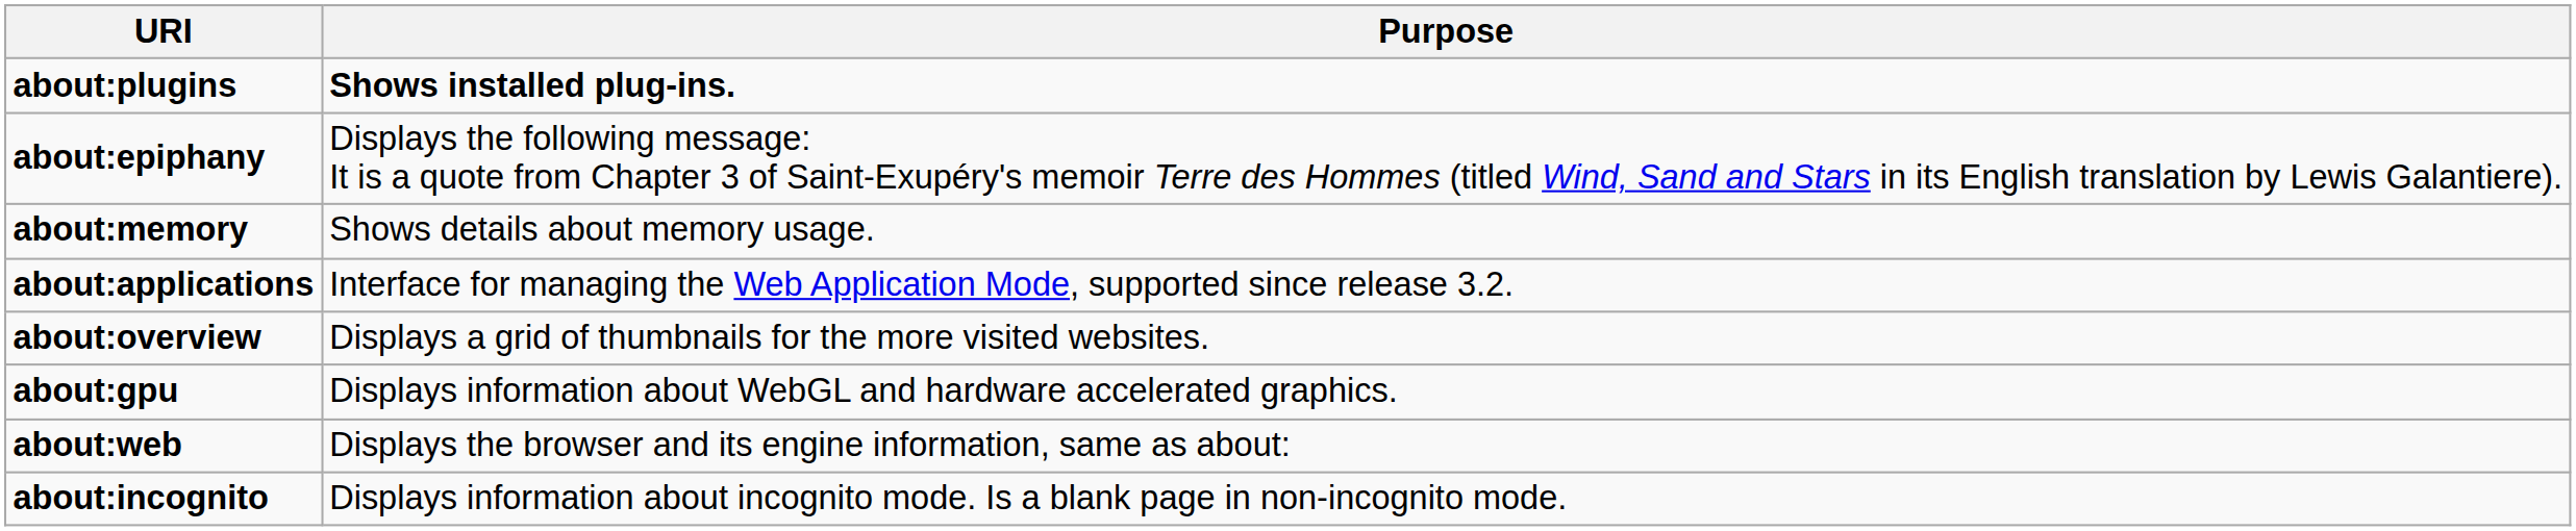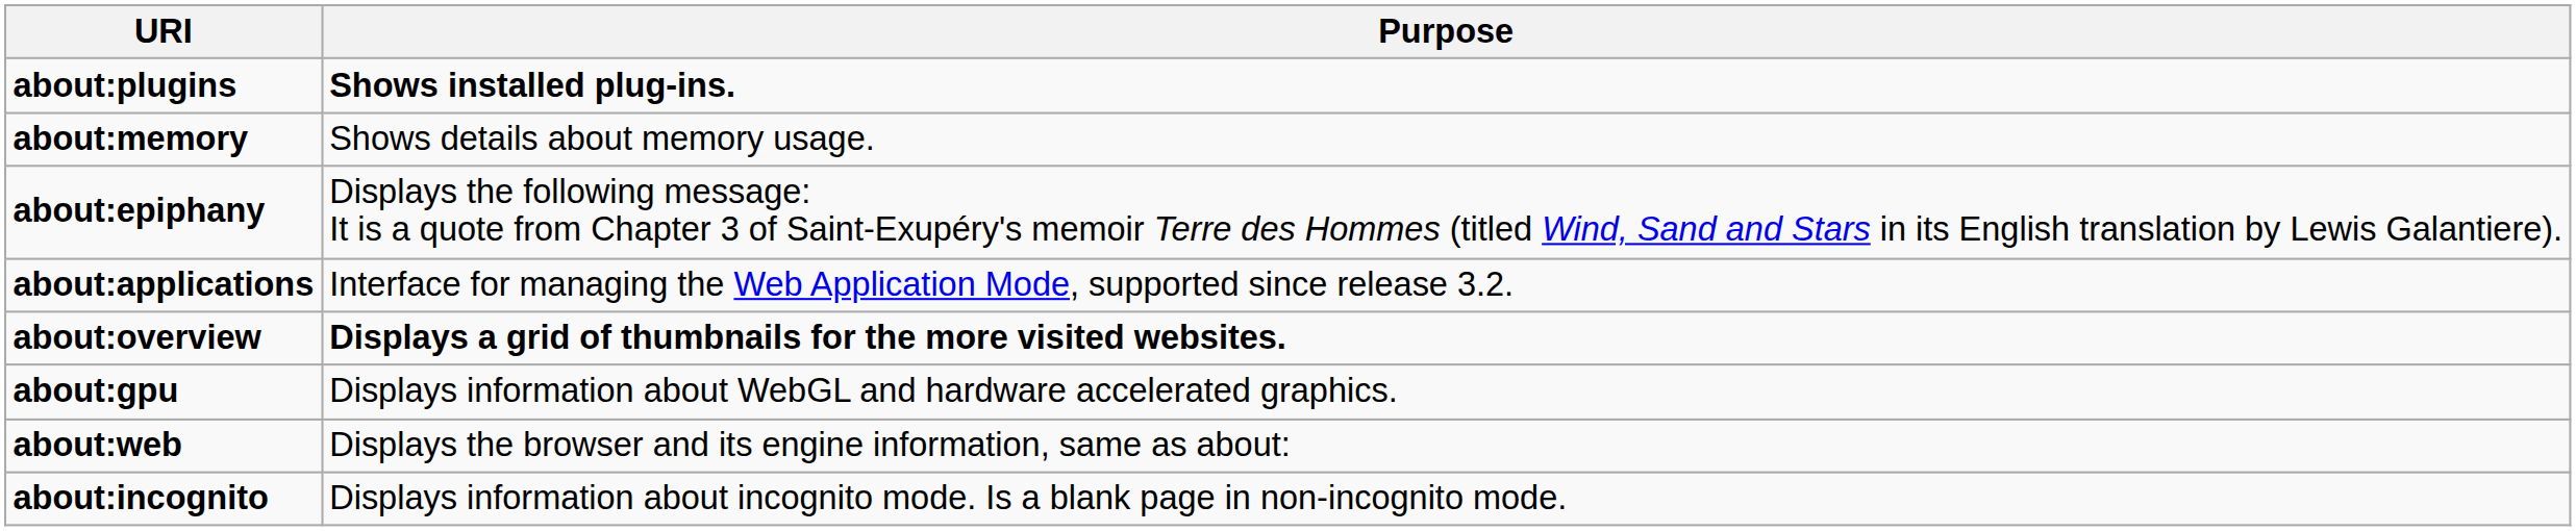rows swapped: about:memory <-> about:epiphany
about:overview | Purpose: normal -> bold
